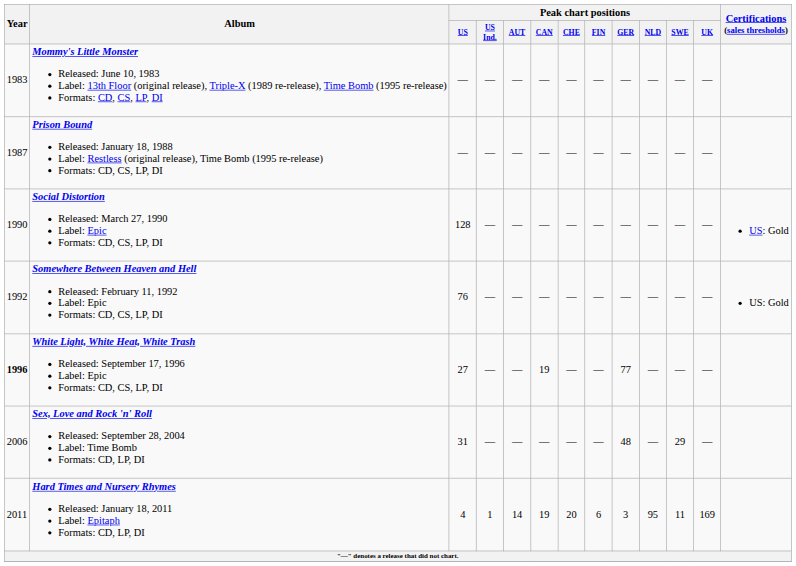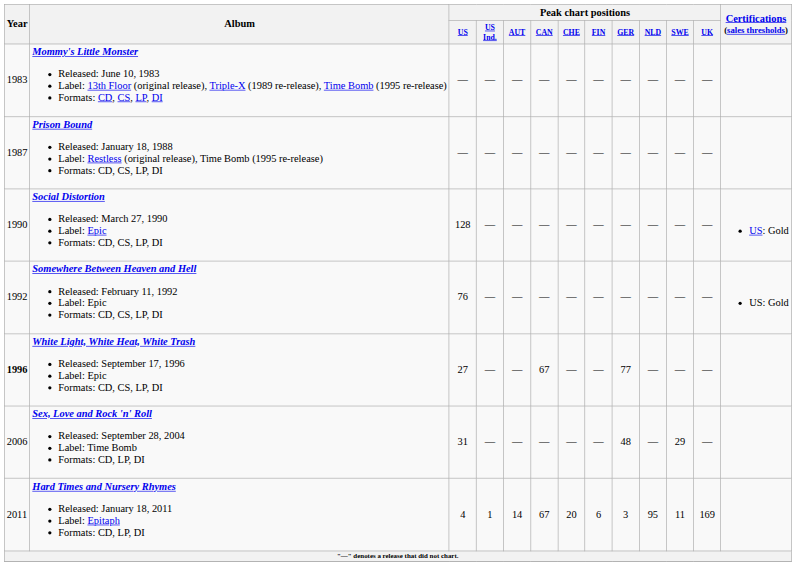row 7 | Peak chart positions / CAN: 19 -> 67
row 9 | Peak chart positions / CAN: 19 -> 67
